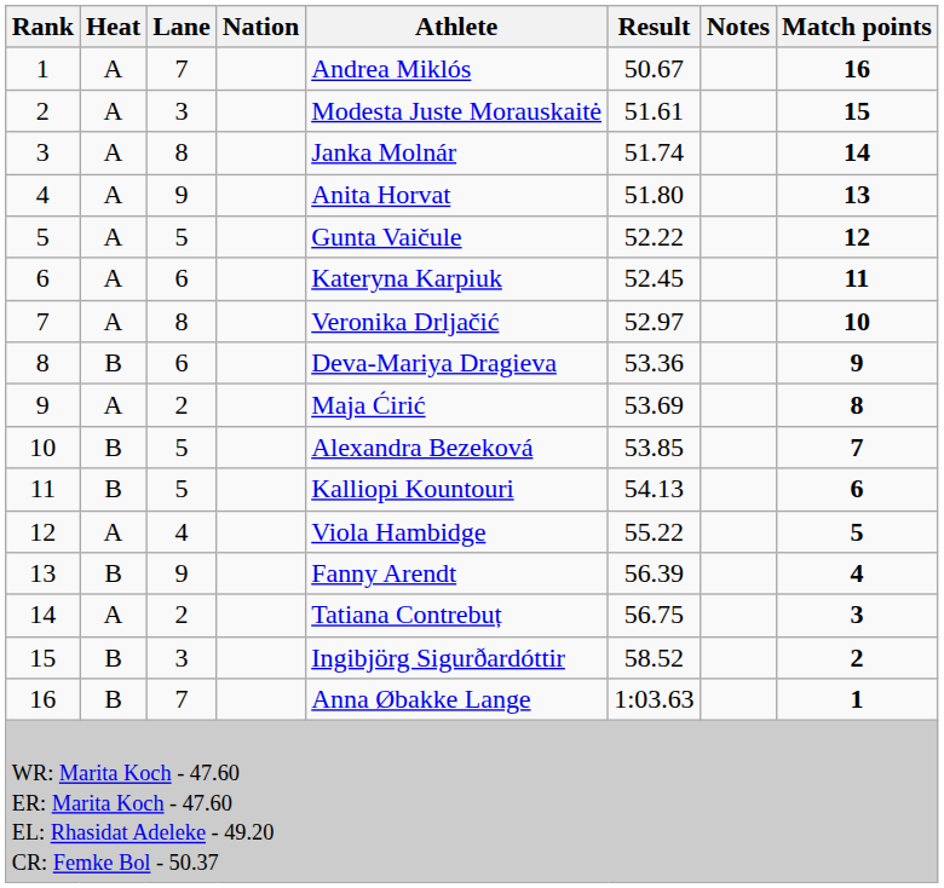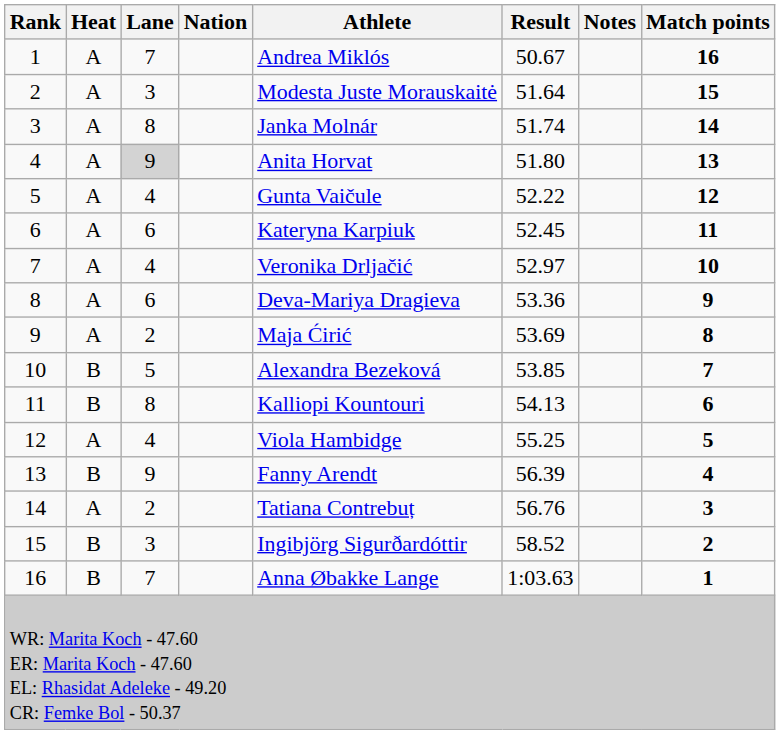row 3 | Result: 51.61 -> 51.64
row 5 | Lane: no background -> lightgrey background
row 6 | Lane: 5 -> 4
row 8 | Lane: 8 -> 4
row 9 | Heat: B -> A
row 12 | Lane: 5 -> 8
row 13 | Result: 55.22 -> 55.25
row 15 | Result: 56.75 -> 56.76
